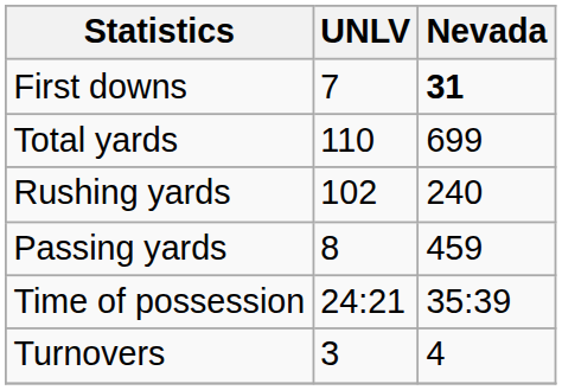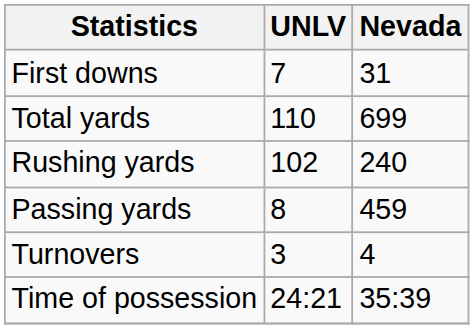First downs | Nevada: bold -> normal
rows swapped: Turnovers <-> Time of possession
